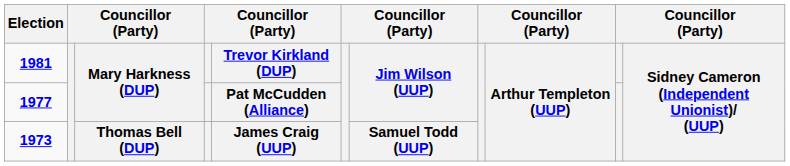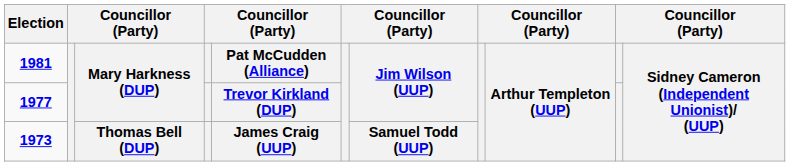1981 | column 5: Trevor Kirkland (DUP) -> Pat McCudden (Alliance)
1977 | column 5: Pat McCudden (Alliance) -> Trevor Kirkland (DUP)
